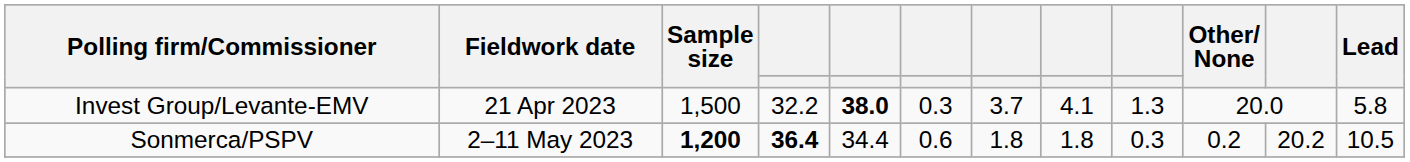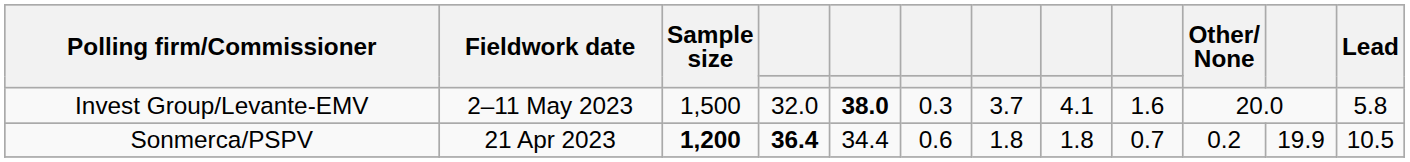Invest Group/Levante-EMV | Fieldwork date: 21 Apr 2023 -> 2–11 May 2023
Invest Group/Levante-EMV | column 4: 32.2 -> 32.0
Invest Group/Levante-EMV | column 9: 1.3 -> 1.6
Sonmerca/PSPV | Fieldwork date: 2–11 May 2023 -> 21 Apr 2023
Sonmerca/PSPV | column 9: 0.3 -> 0.7
Sonmerca/PSPV | column 11: 20.2 -> 19.9
